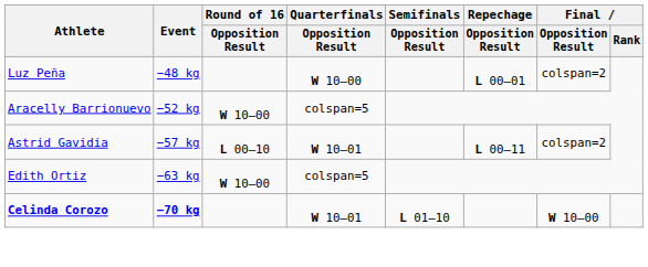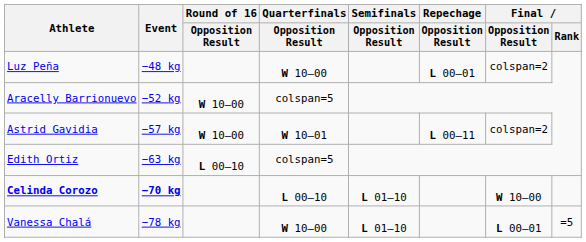Astrid Gavidia | Round of 16 / Opposition Result: L 00–10 -> W 10–00
Edith Ortiz | Round of 16 / Opposition Result: W 10–00 -> L 00–10
Celinda Corozo | Quarterfinals / Opposition Result: W 10–01 -> L 00–10
+ row: Vanessa Chalá | −78 kg | W 10–00 | L 01–10 | L 00–01 | =5
